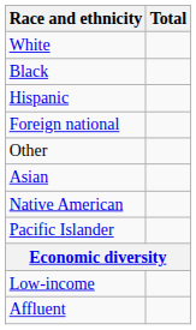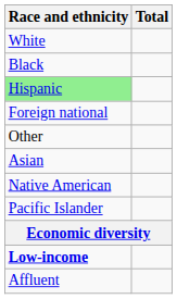Hispanic | Race and ethnicity: no background -> lightgreen background
Low-income | Race and ethnicity: normal -> bold
